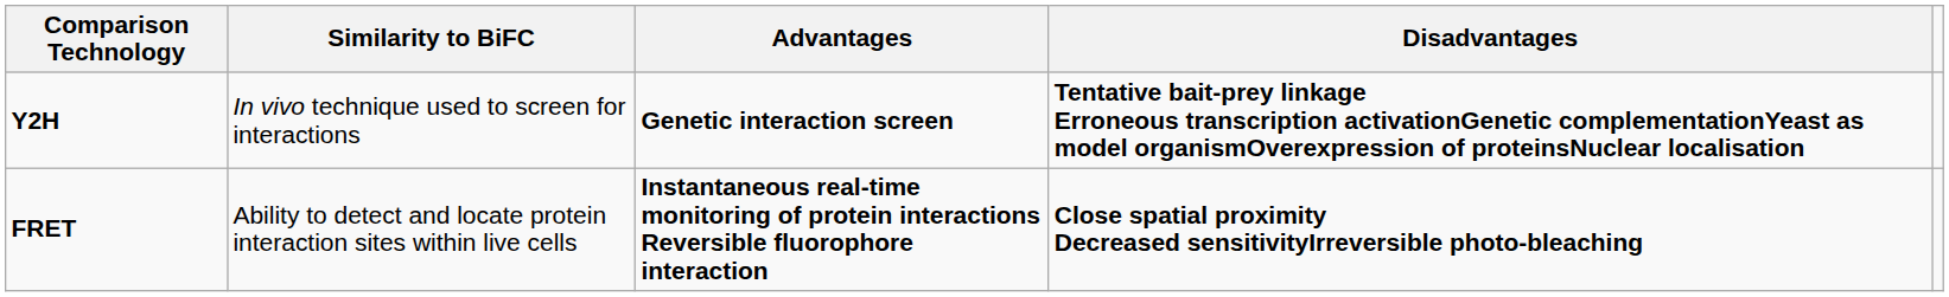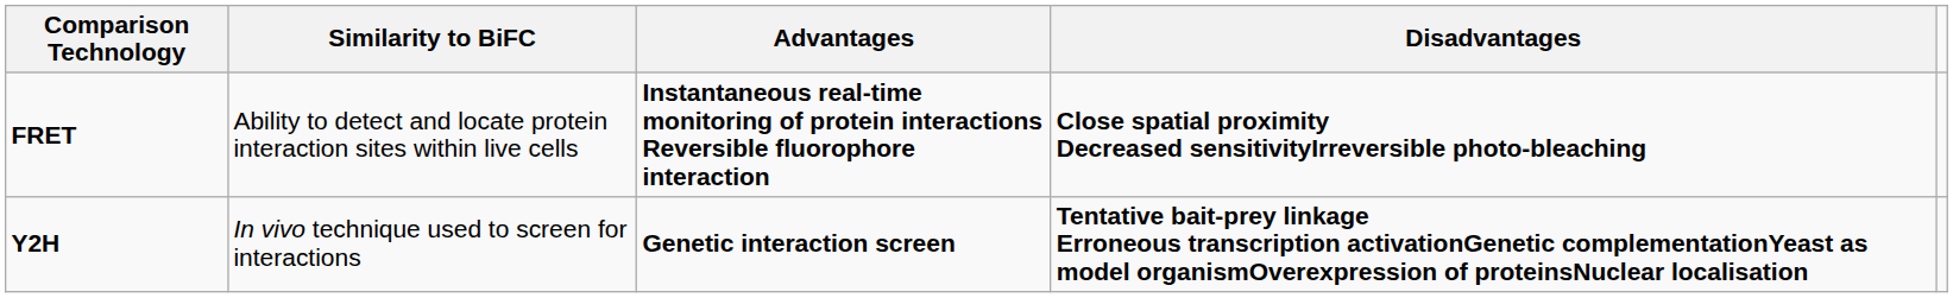rows swapped: FRET <-> Y2H
